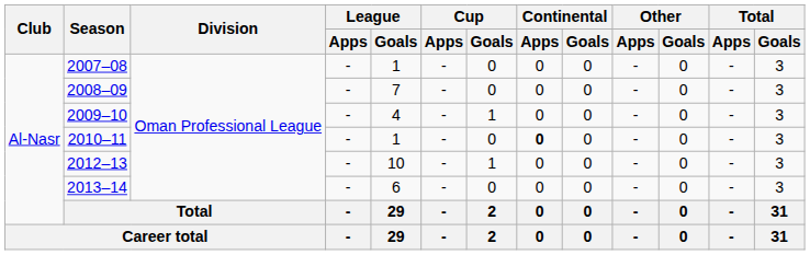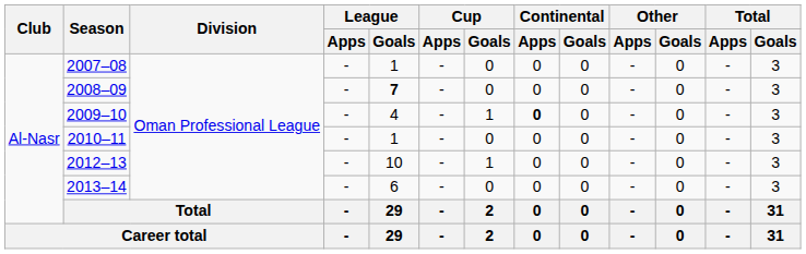2008–09 | League / Goals: normal -> bold
2009–10 | Continental / Apps: normal -> bold
2010–11 | Continental / Apps: bold -> normal
